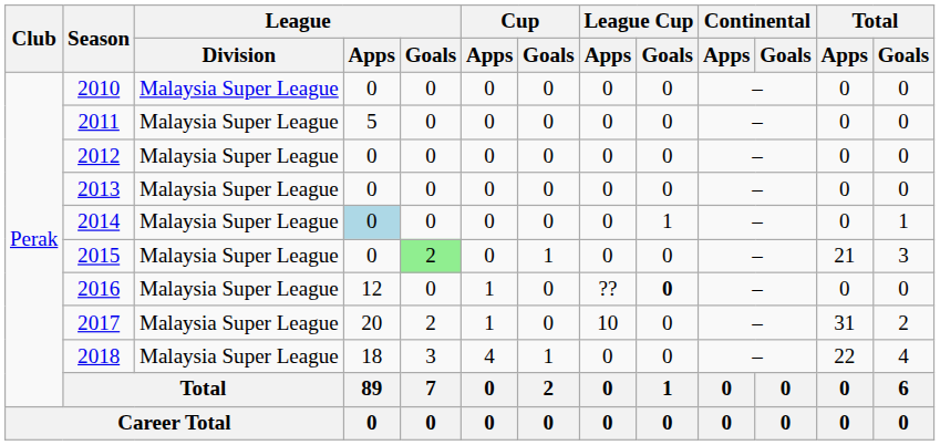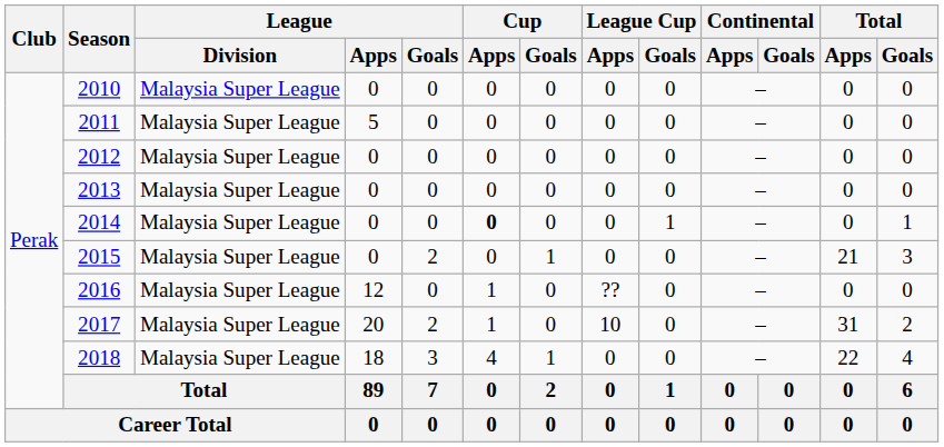2014 | League / Apps: lightblue background -> no background
2014 | Cup / Apps: normal -> bold
2015 | League / Goals: lightgreen background -> no background
2016 | League Cup / Goals: bold -> normal
